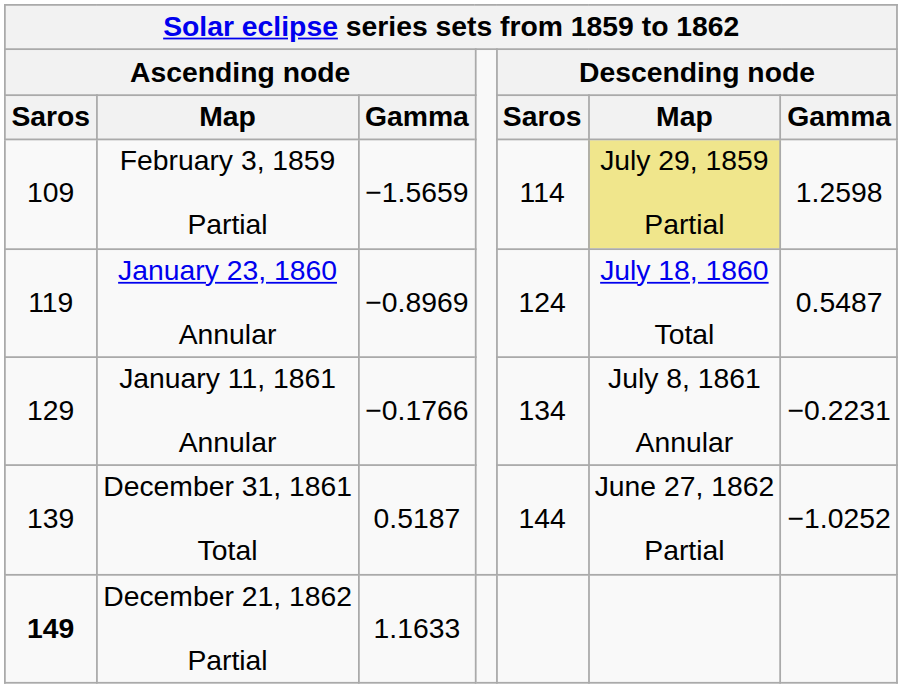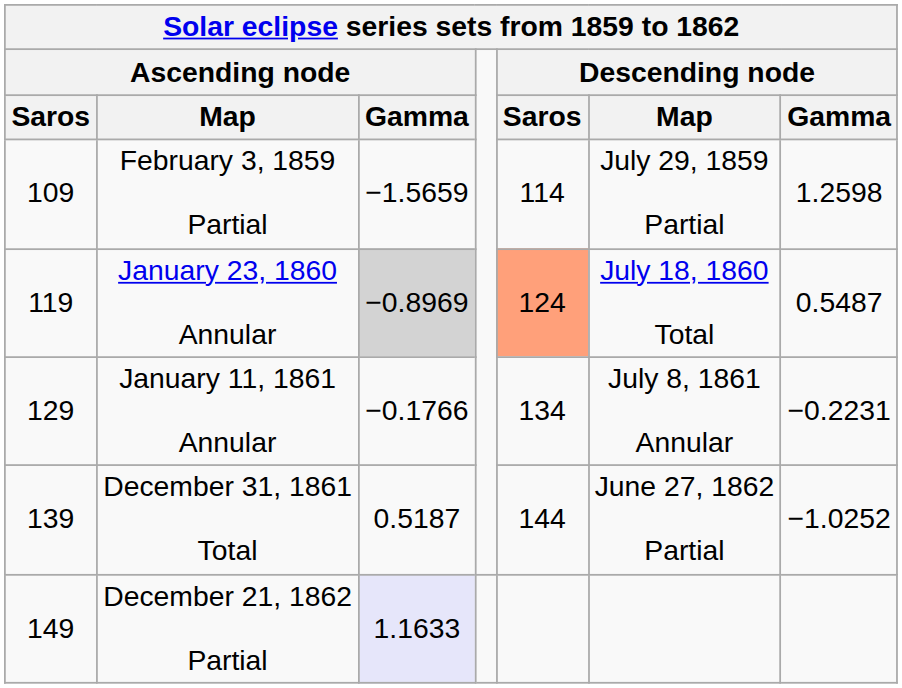February 3, 1859 Partial | Descending node / Map: khaki background -> no background
January 23, 1860 Annular | Ascending node / Gamma: no background -> lightgrey background
January 23, 1860 Annular | Descending node / Saros: no background -> lightsalmon background
December 21, 1862 Partial | Ascending node / Saros: bold -> normal
December 21, 1862 Partial | Ascending node / Gamma: no background -> lavender background
